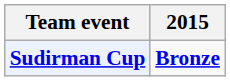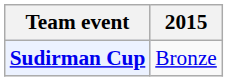Sudirman Cup | 2015: bold -> normal
